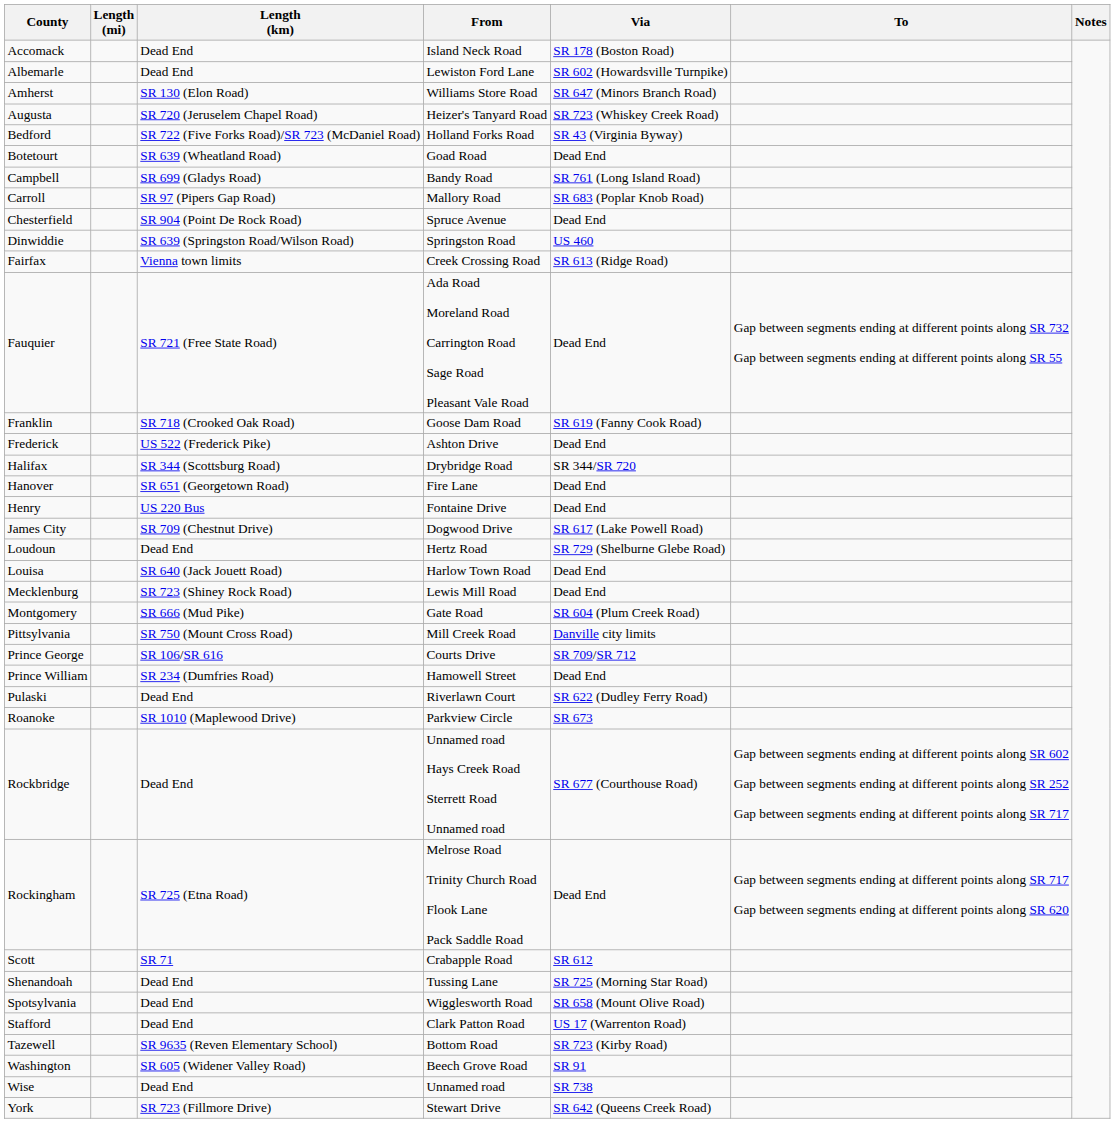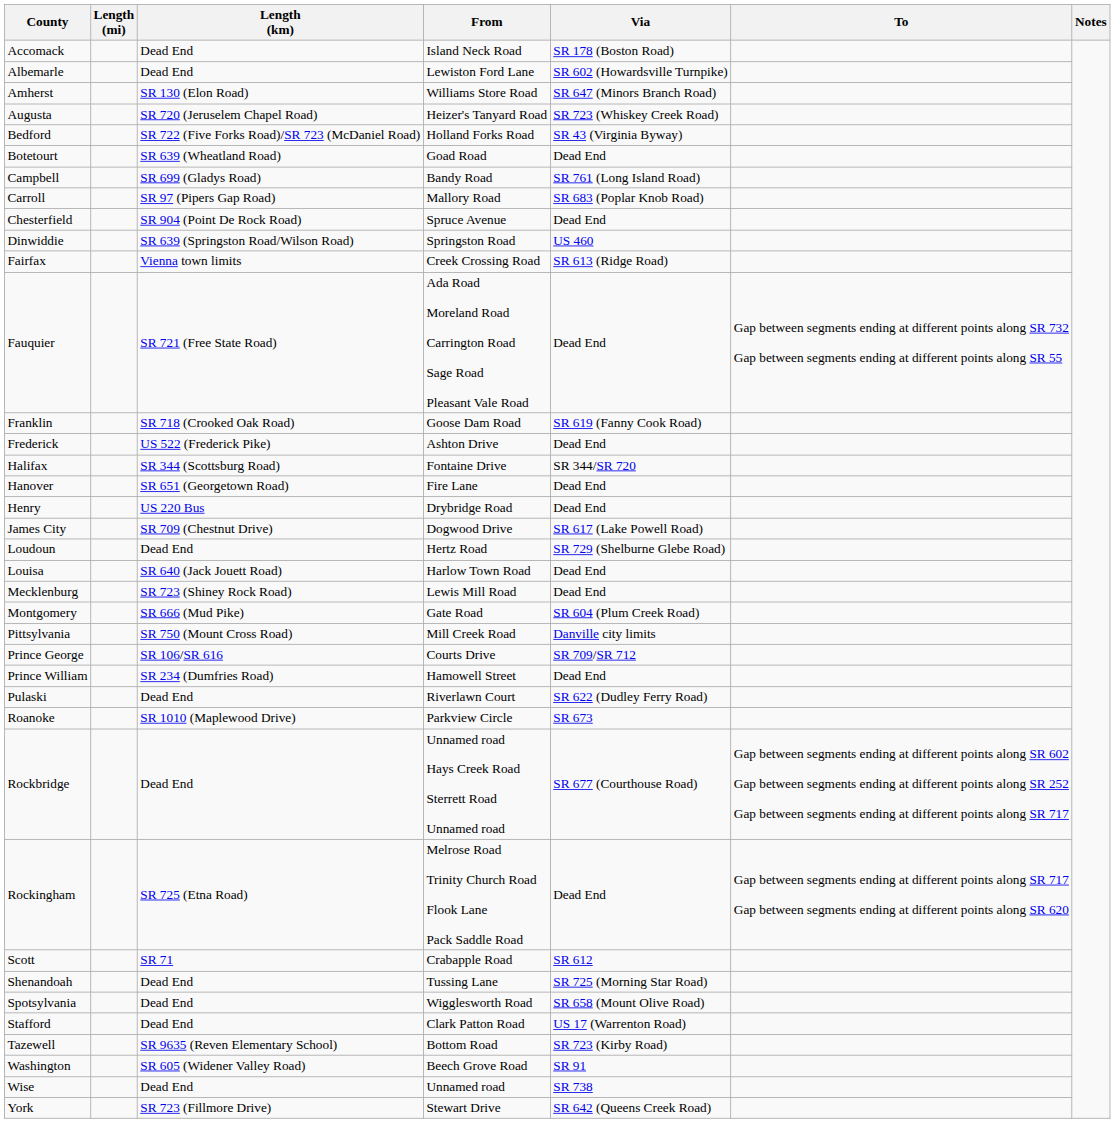Halifax | From: Drybridge Road -> Fontaine Drive
Henry | From: Fontaine Drive -> Drybridge Road
